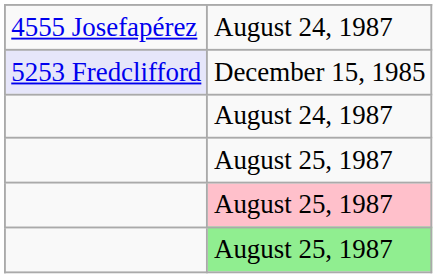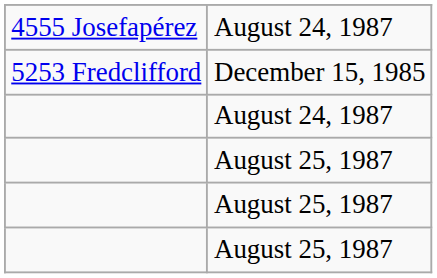row 2 | column 1: lavender background -> no background
row 5 | column 2: pink background -> no background
row 6 | column 2: lightgreen background -> no background
